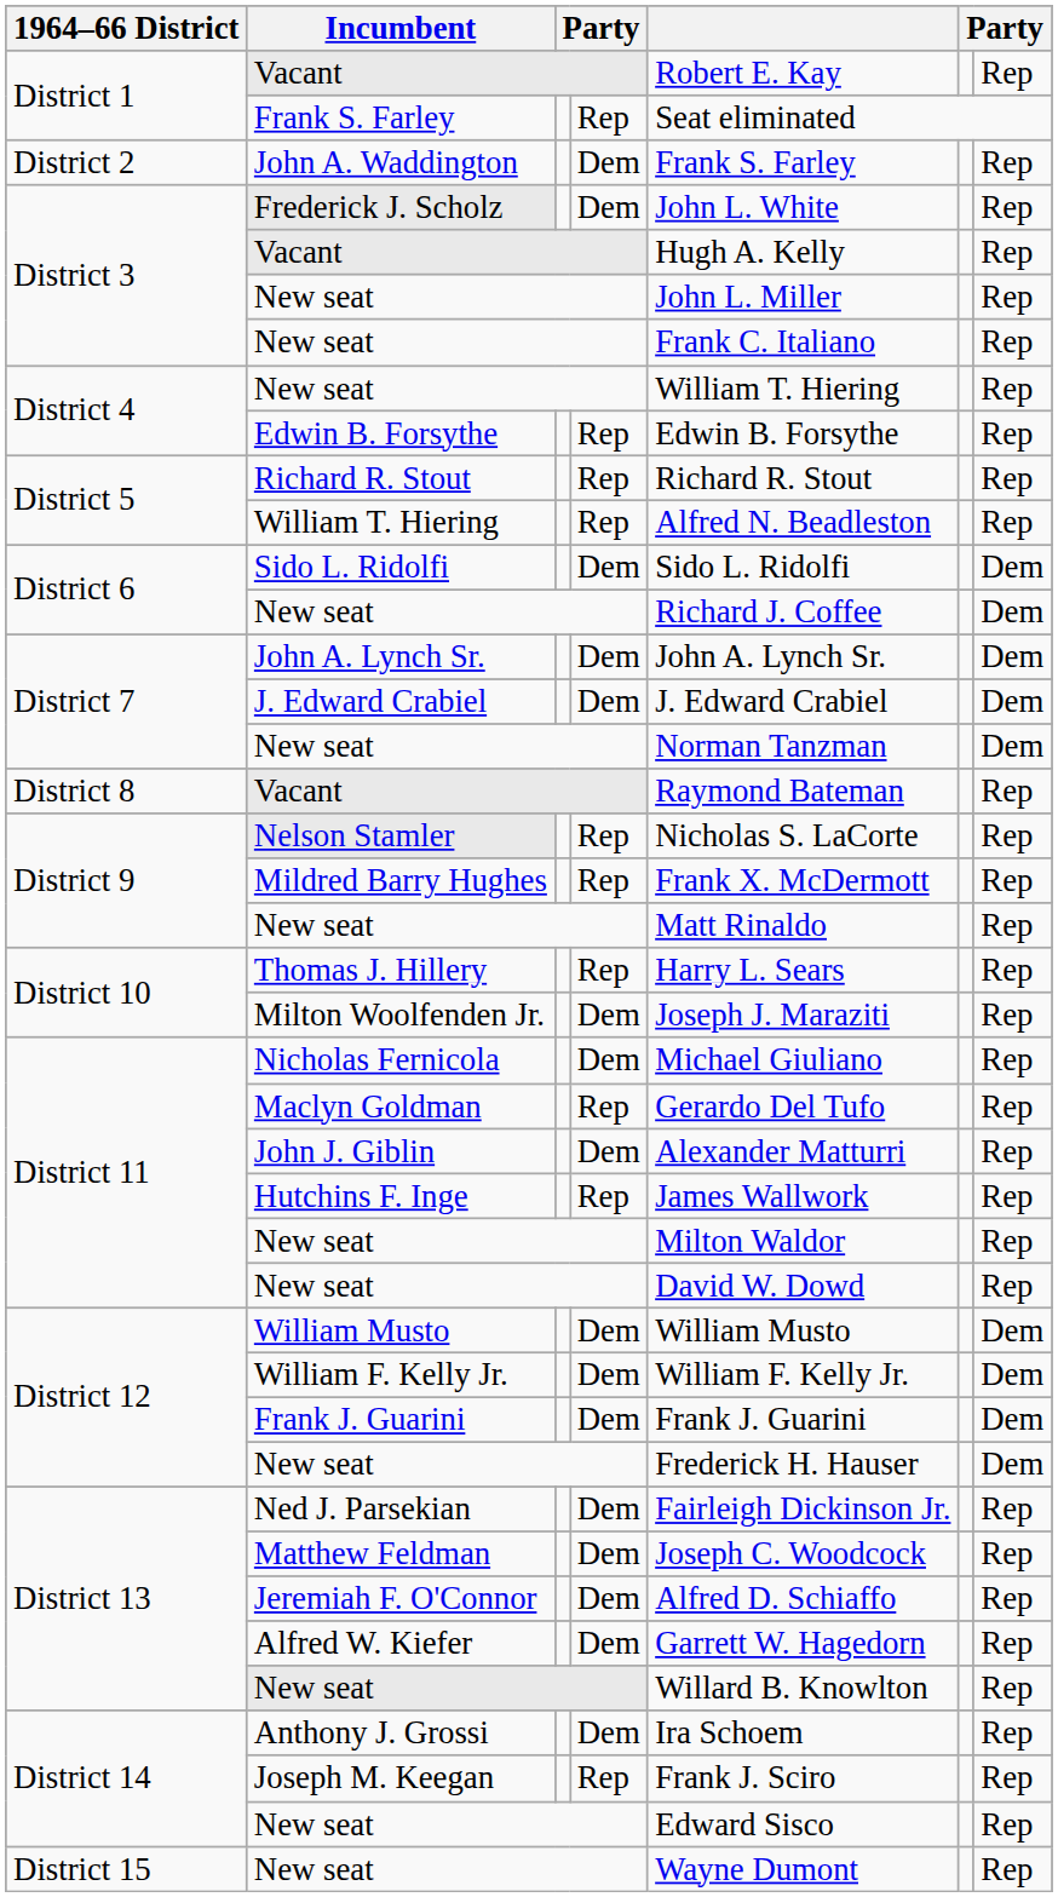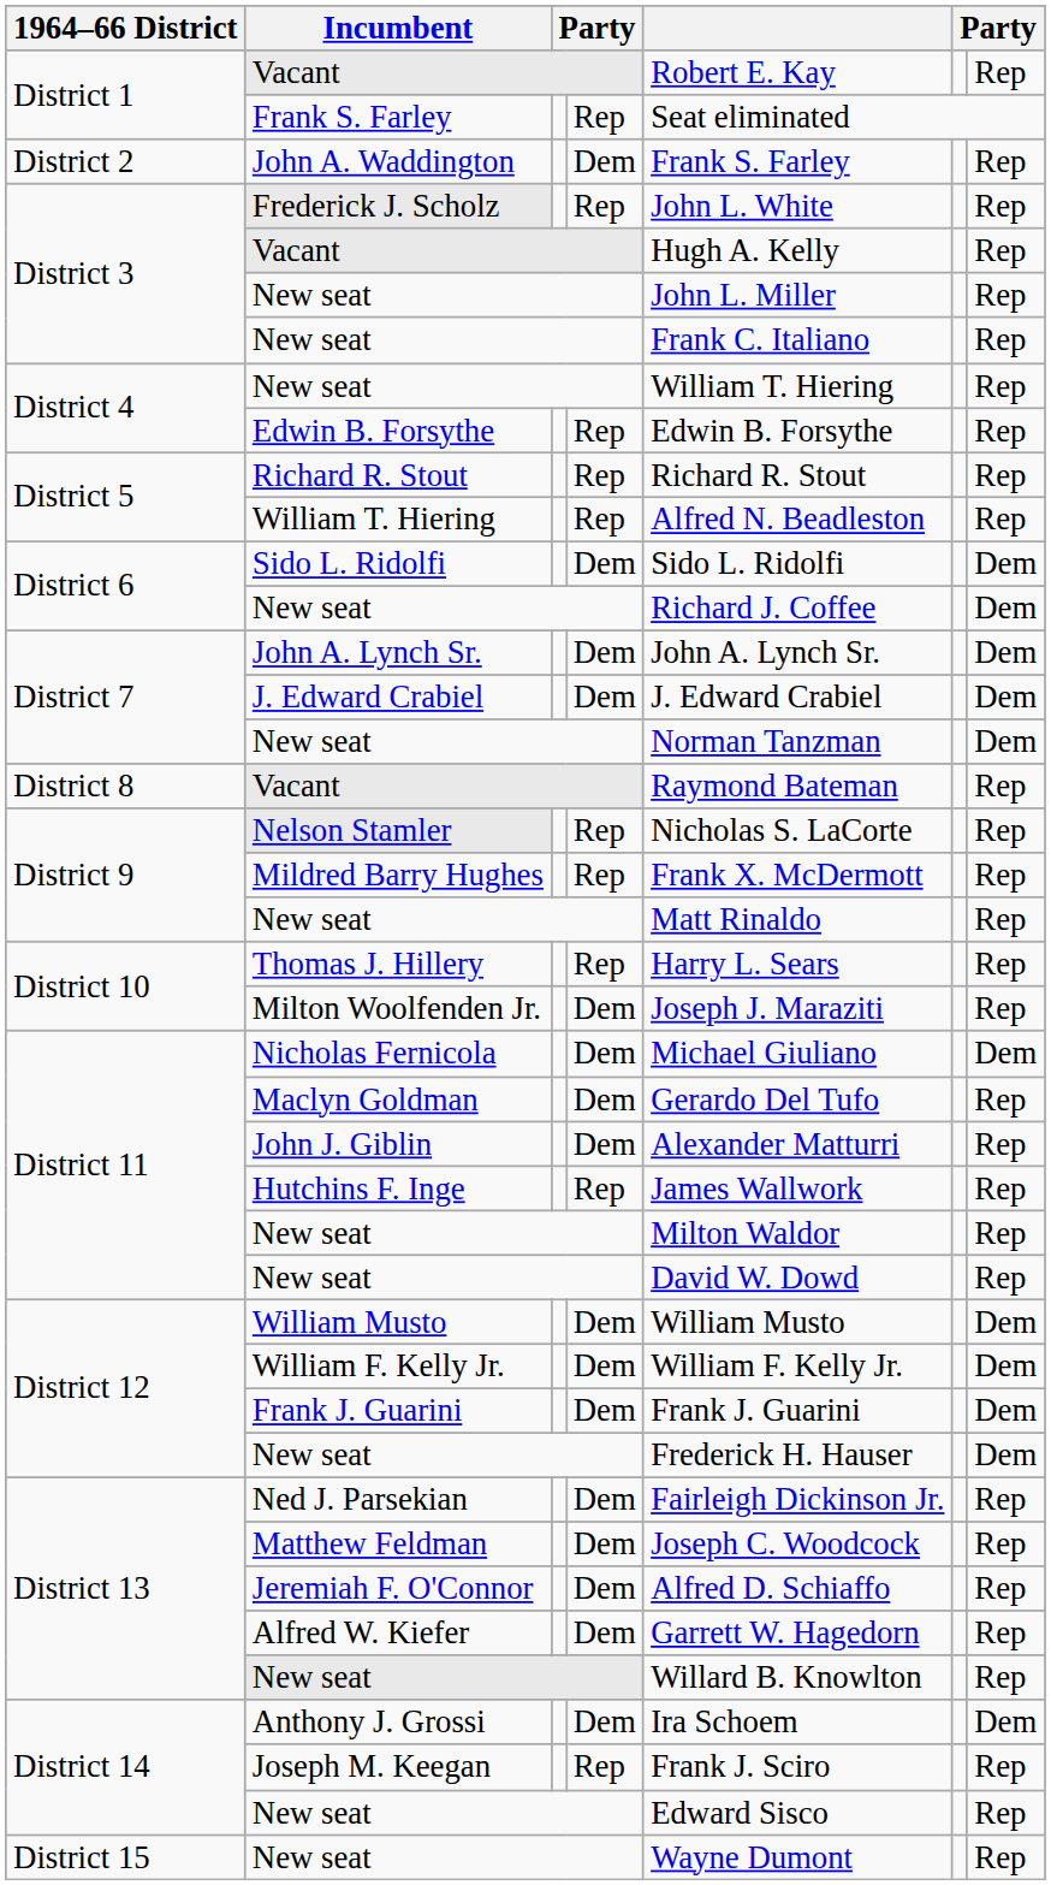Frederick J. Scholz | column 4: Dem -> Rep
Nicholas Fernicola | column 7: Rep -> Dem
Maclyn Goldman | column 4: Rep -> Dem
Anthony J. Grossi | column 7: Rep -> Dem
